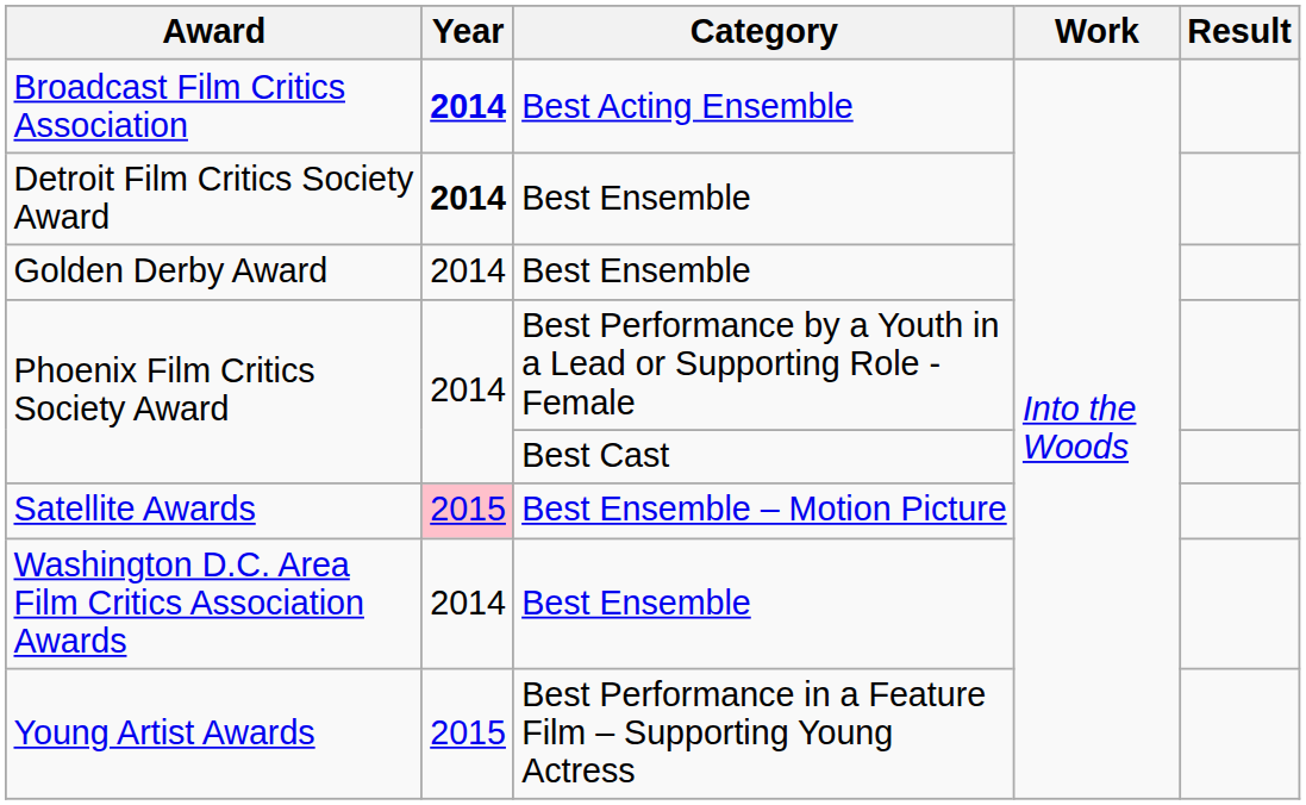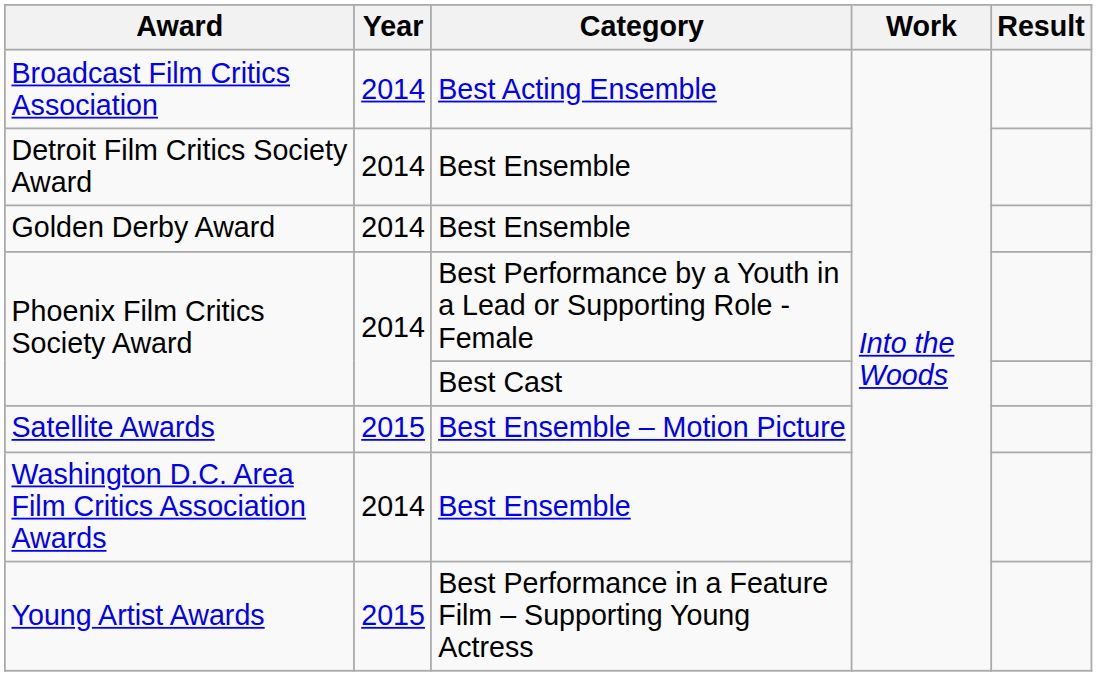Broadcast Film Critics Association | Year: bold -> normal
Detroit Film Critics Society Award | Year: bold -> normal
Satellite Awards | Year: pink background -> no background
